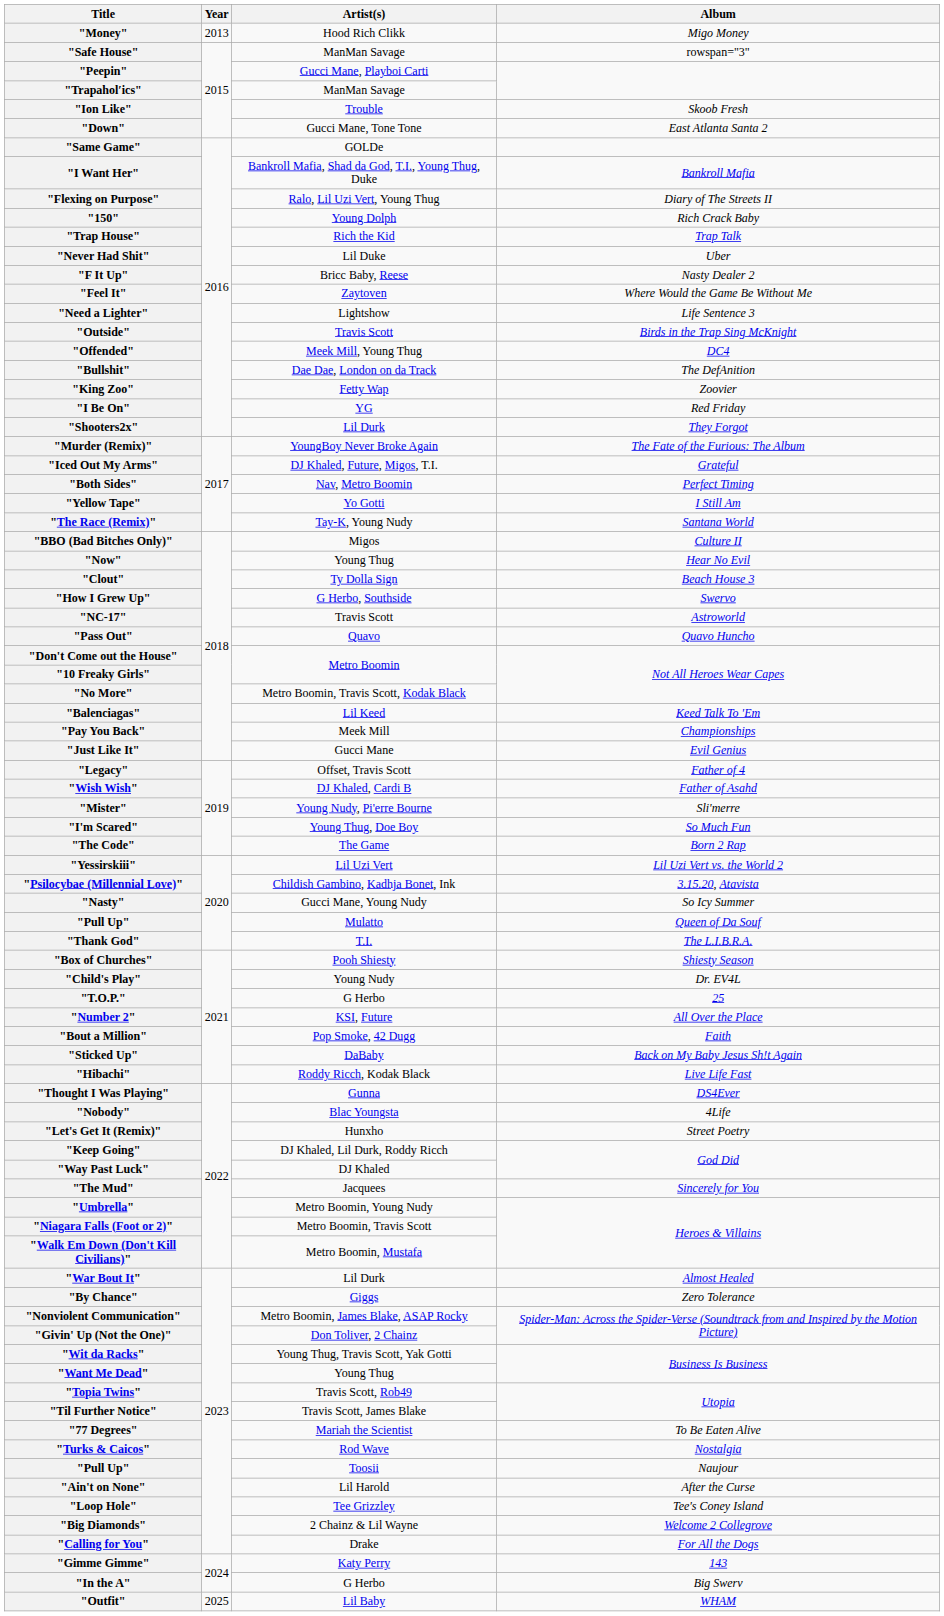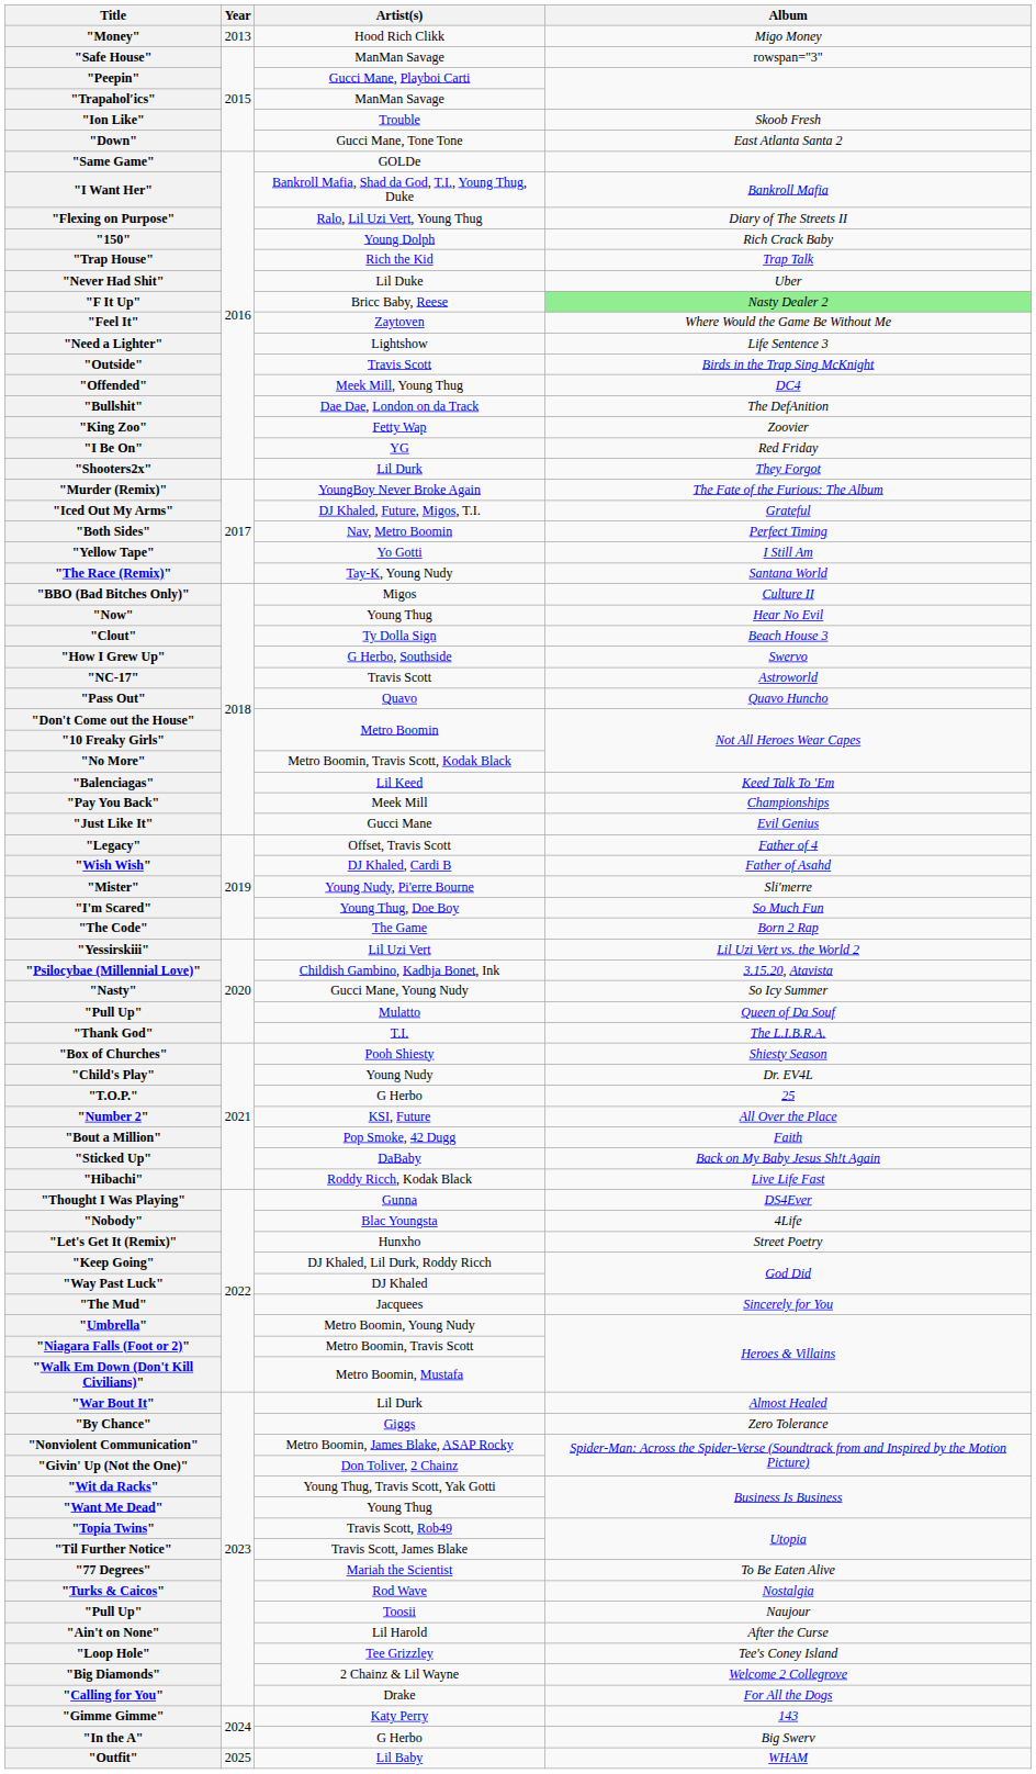"F It Up" | Album: no background -> lightgreen background
